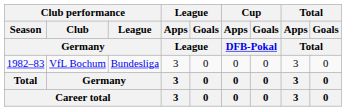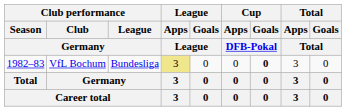VfL Bochum | League / Apps / League: no background -> khaki background
VfL Bochum | Cup / Goals / DFB-Pokal: normal -> bold
